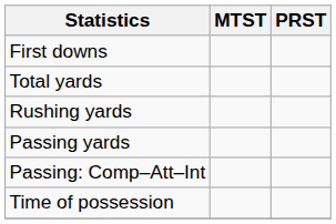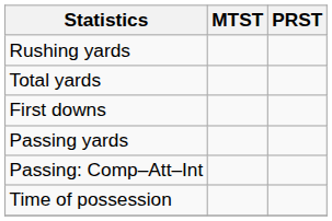rows swapped: First downs <-> Rushing yards
